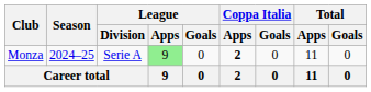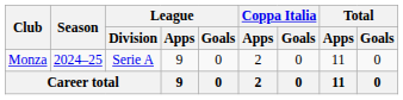Monza | League / Apps: lightgreen background -> no background
Monza | Coppa Italia / Apps: bold -> normal
